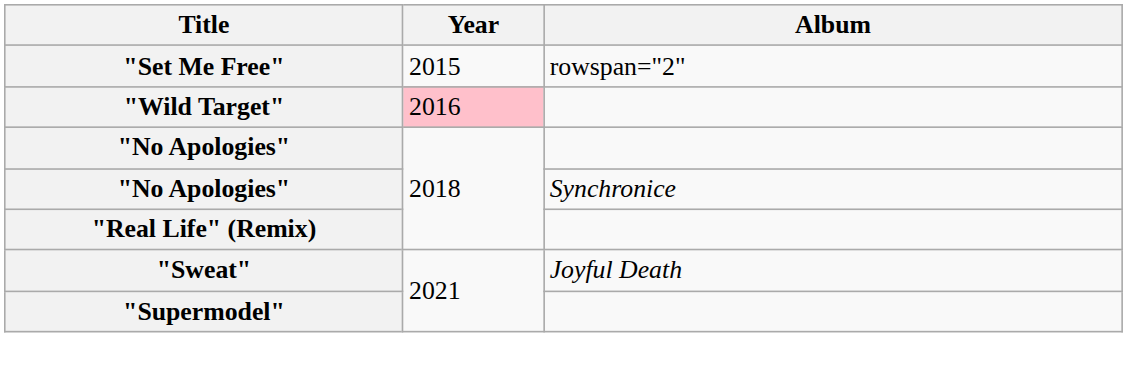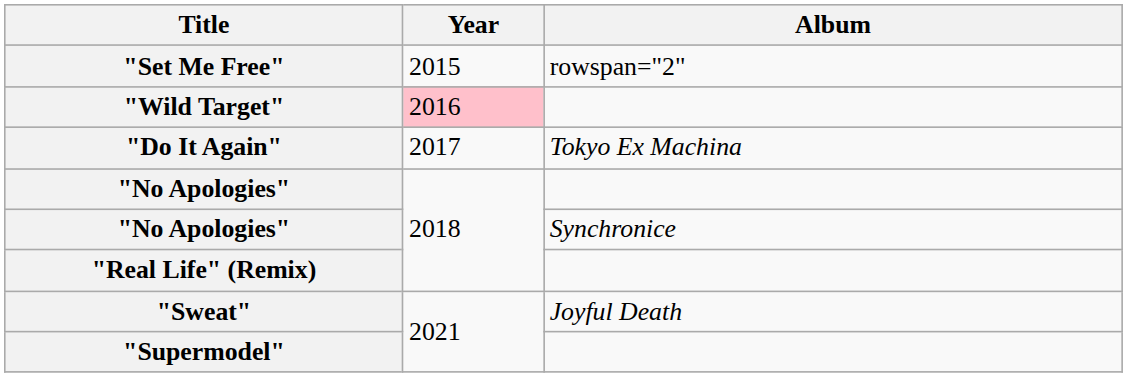+ row: "Do It Again" | 2017 | Tokyo Ex Machina
